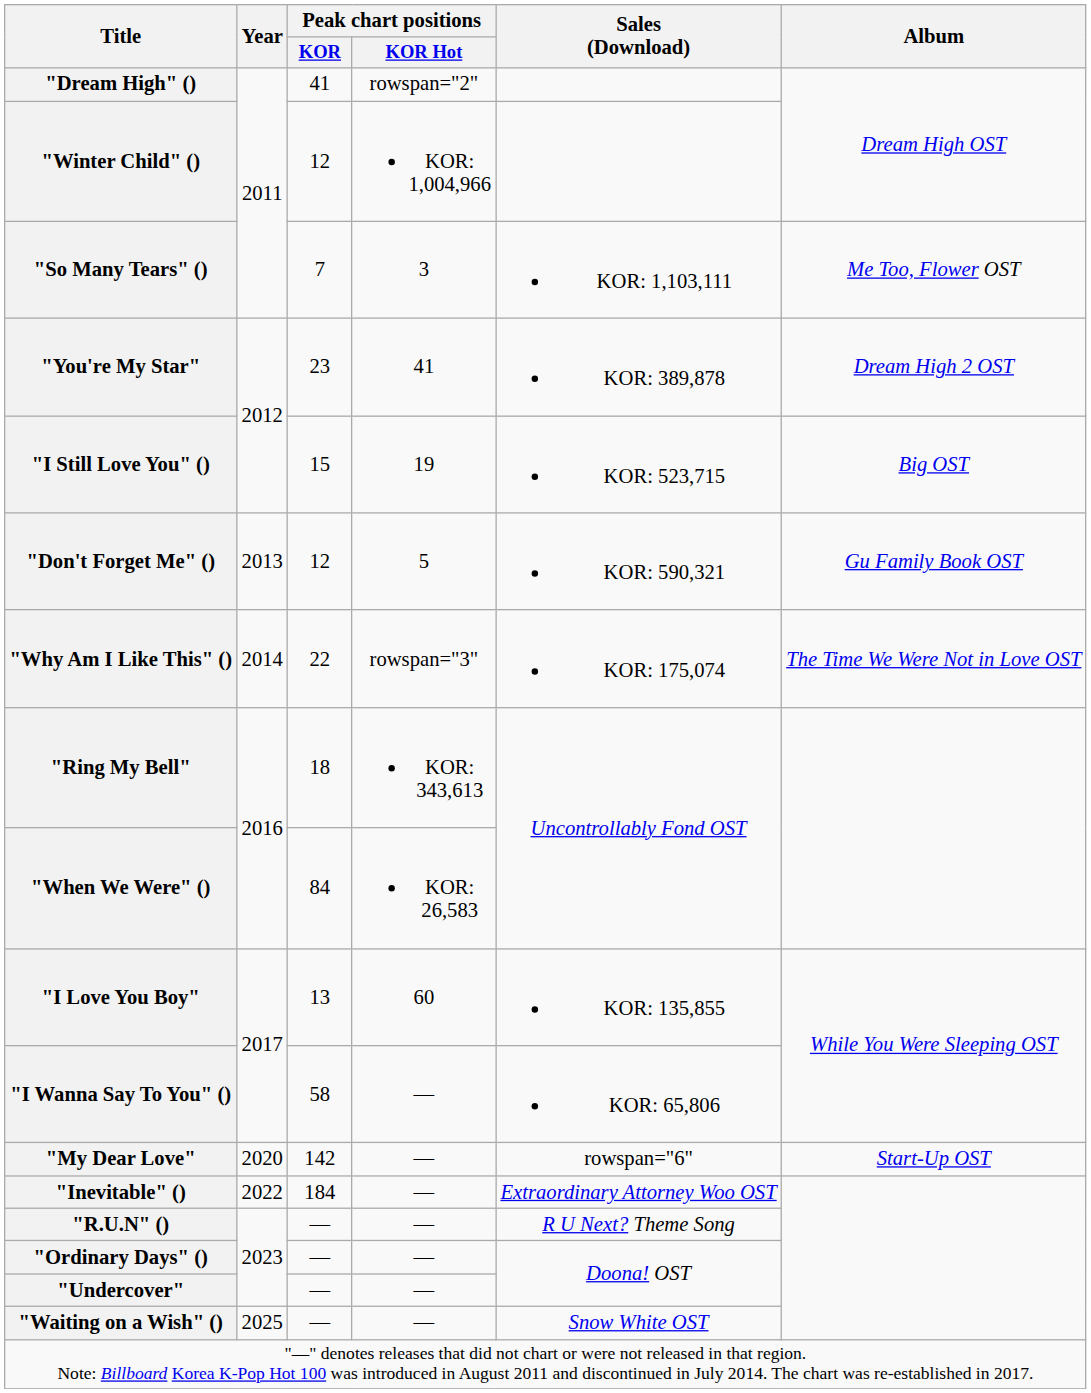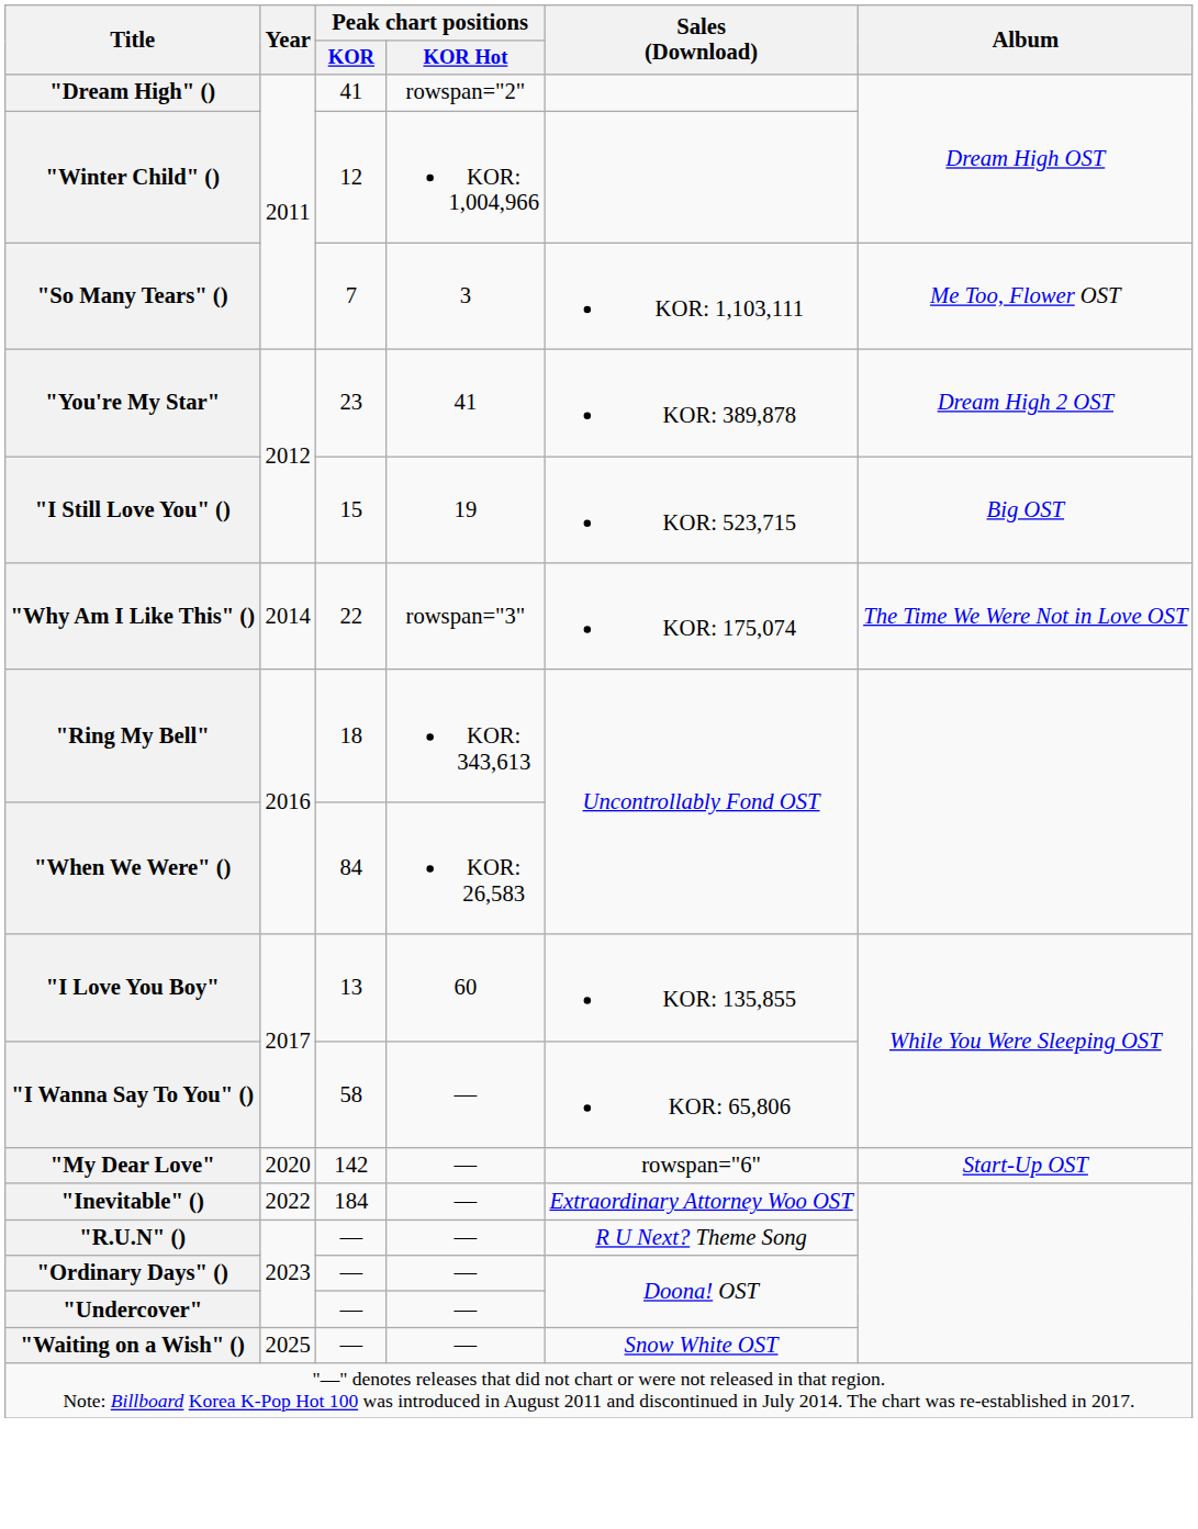- row: "Don't Forget Me" () | 2013 | 12 | 5 | KOR: 590,321 | Gu Family Book OST
